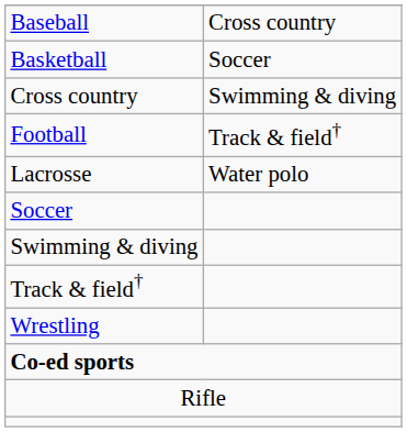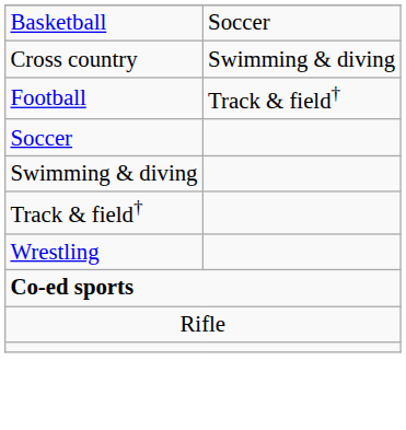- row: Baseball | Cross country
- row: Lacrosse | Water polo
